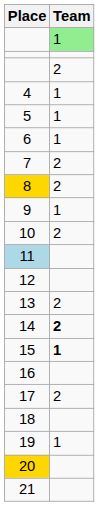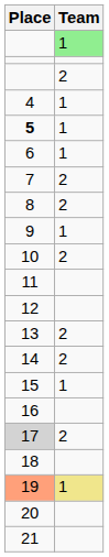row 6 | Place: normal -> bold
row 9 | Place: gold background -> no background
row 12 | Place: lightblue background -> no background
row 15 | Team: bold -> normal
row 16 | Team: bold -> normal
row 18 | Place: no background -> lightgrey background
row 20 | Place: no background -> lightsalmon background
row 20 | Team: no background -> khaki background
row 21 | Place: gold background -> no background
